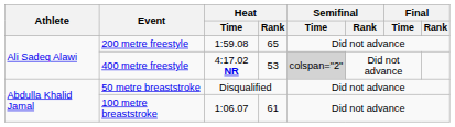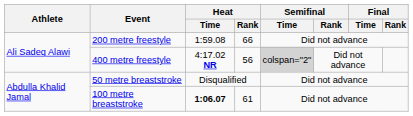200 metre freestyle | Heat / Rank: 65 -> 66
400 metre freestyle | Heat / Rank: 53 -> 56
100 metre breaststroke | Heat / Time: normal -> bold
